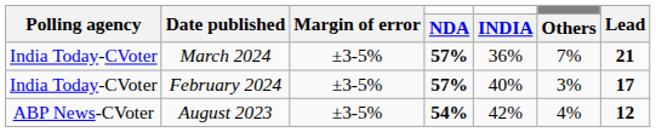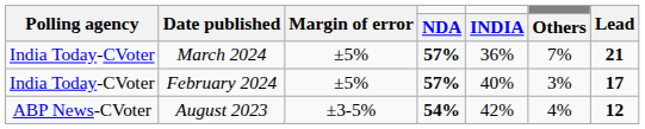March 2024 | Margin of error: ±3-5% -> ±5%
February 2024 | Margin of error: ±3-5% -> ±5%
